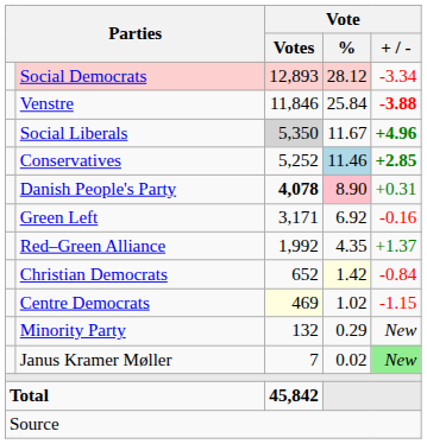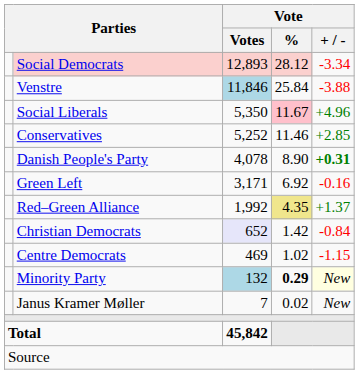Venstre | Vote / Votes: no background -> lightblue background
Venstre | Vote / + / -: bold -> normal
Social Liberals | Vote / Votes: lightgrey background -> no background
Social Liberals | Vote / %: no background -> pink background
Social Liberals | Vote / + / -: bold -> normal
Conservatives | Vote / %: lightblue background -> no background
Conservatives | Vote / + / -: bold -> normal
Danish People's Party | Vote / Votes: bold -> normal
Danish People's Party | Vote / %: pink background -> no background
Danish People's Party | Vote / + / -: normal -> bold
Red–Green Alliance | Vote / %: no background -> khaki background
Christian Democrats | Vote / Votes: no background -> lavender background
Christian Democrats | Vote / %: lightyellow background -> no background
Centre Democrats | Vote / Votes: lightyellow background -> no background
Minority Party | Vote / Votes: no background -> lightblue background
Minority Party | Vote / %: normal -> bold
Minority Party | Vote / + / -: no background -> lightyellow background
Janus Kramer Møller | Vote / + / -: lightgreen background -> no background
